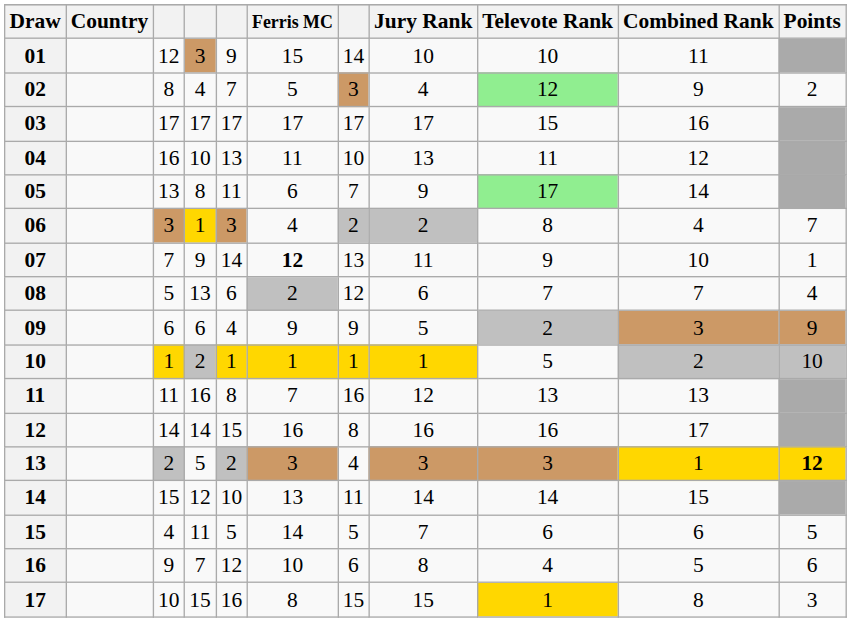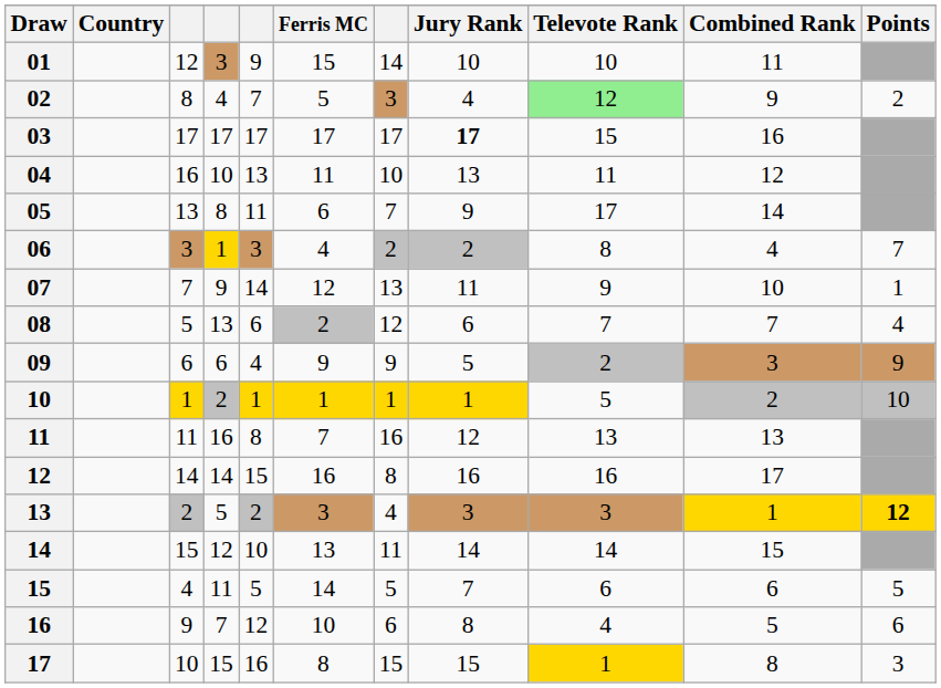03 | Jury Rank: normal -> bold
05 | Televote Rank: lightgreen background -> no background
07 | Ferris MC: bold -> normal
